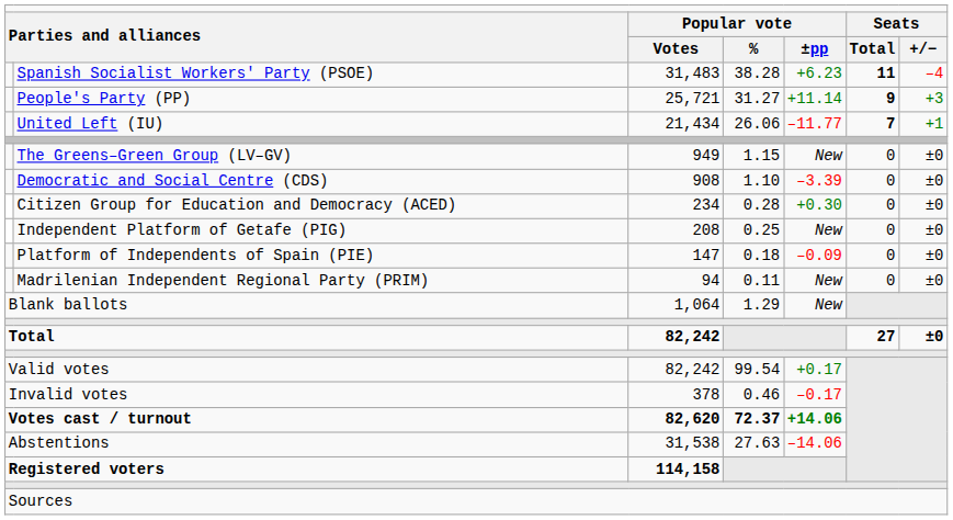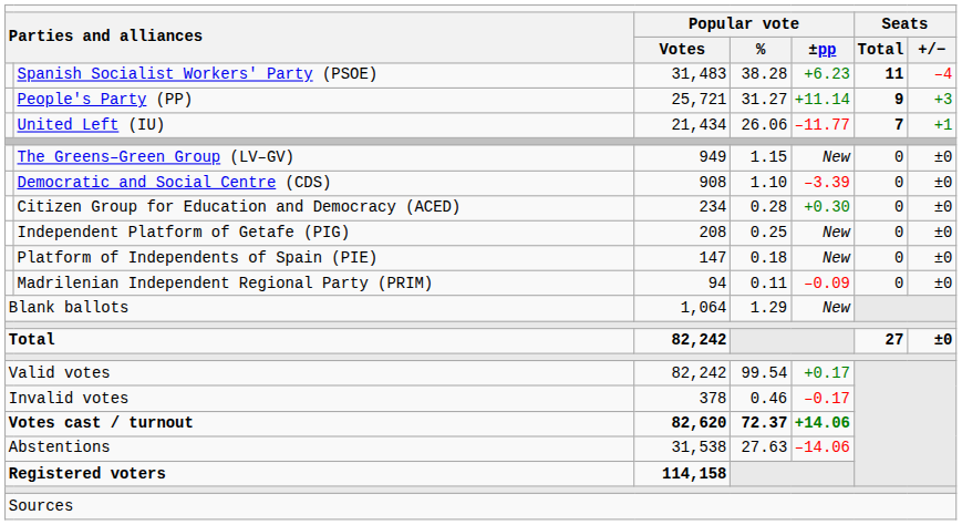Platform of Independents of Spain (PIE) | column 5: –0.09 -> New
Madrilenian Independent Regional Party (PRIM) | column 5: New -> –0.09
